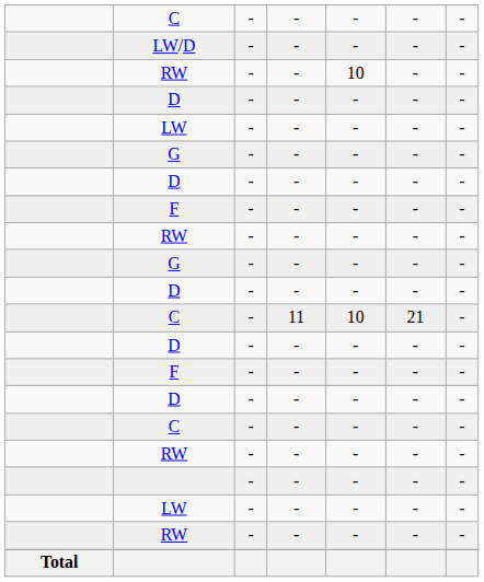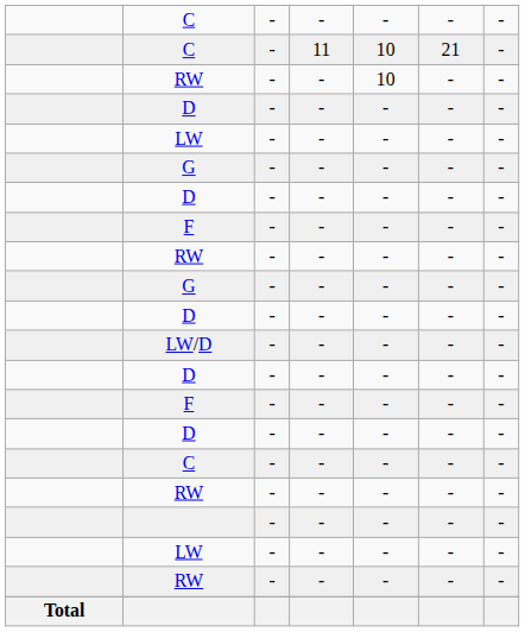rows swapped: LW/D <-> C / 11
